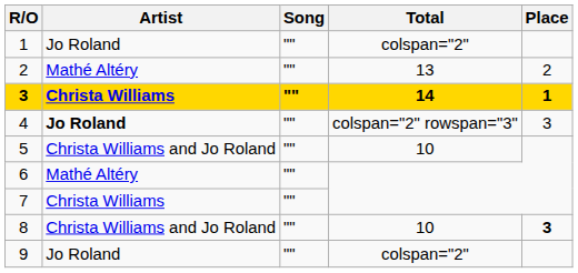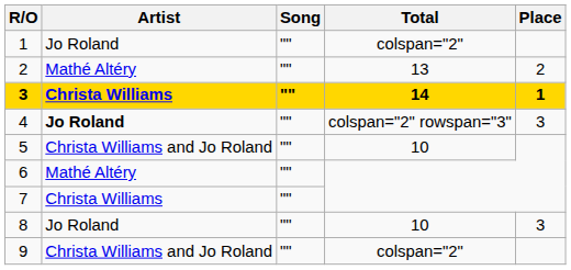8 | Artist: Christa Williams and Jo Roland -> Jo Roland
8 | Place: bold -> normal
9 | Artist: Jo Roland -> Christa Williams and Jo Roland
